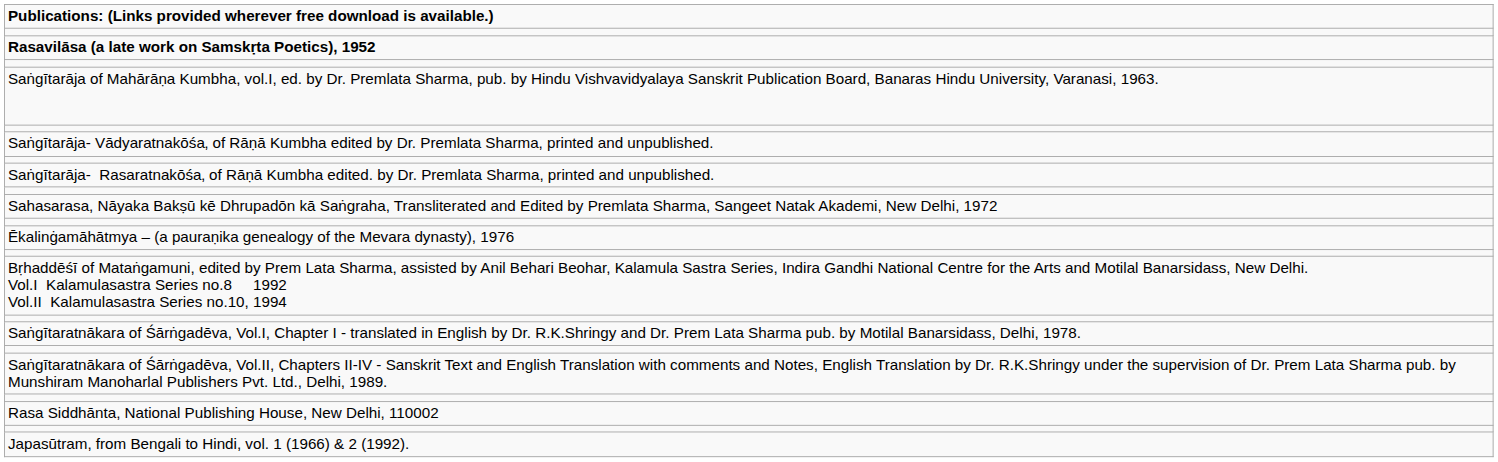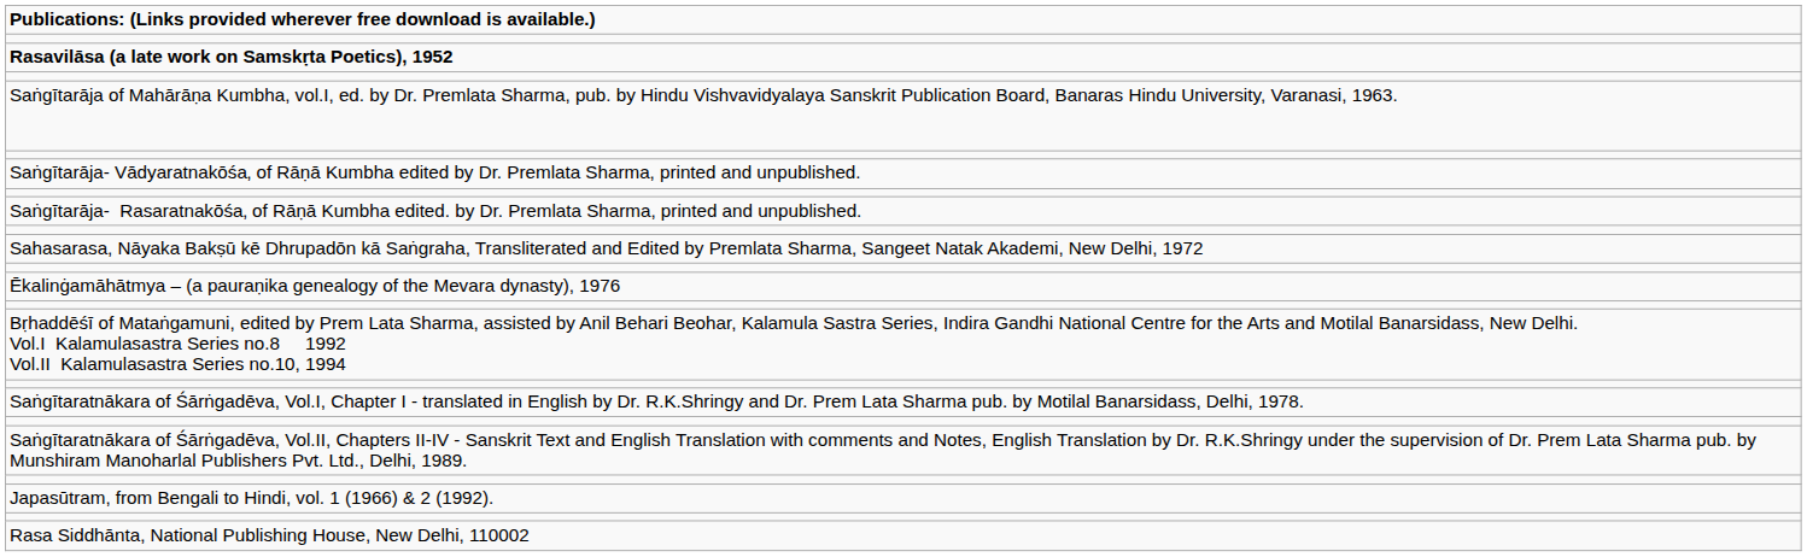row 21 | column 1: Rasa Siddhānta, National Publishing House, New Delhi, 110002 -> Japasūtram, from Bengali to Hindi, vol. 1 (1966) & 2 (1992).
row 23 | column 1: Japasūtram, from Bengali to Hindi, vol. 1 (1966) & 2 (1992). -> Rasa Siddhānta, National Publishing House, New Delhi, 110002
